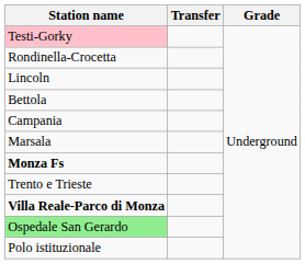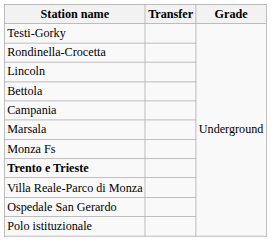Testi-Gorky | Station name: pink background -> no background
Monza Fs | Station name: bold -> normal
Trento e Trieste | Station name: normal -> bold
Villa Reale-Parco di Monza | Station name: bold -> normal
Ospedale San Gerardo | Station name: lightgreen background -> no background
